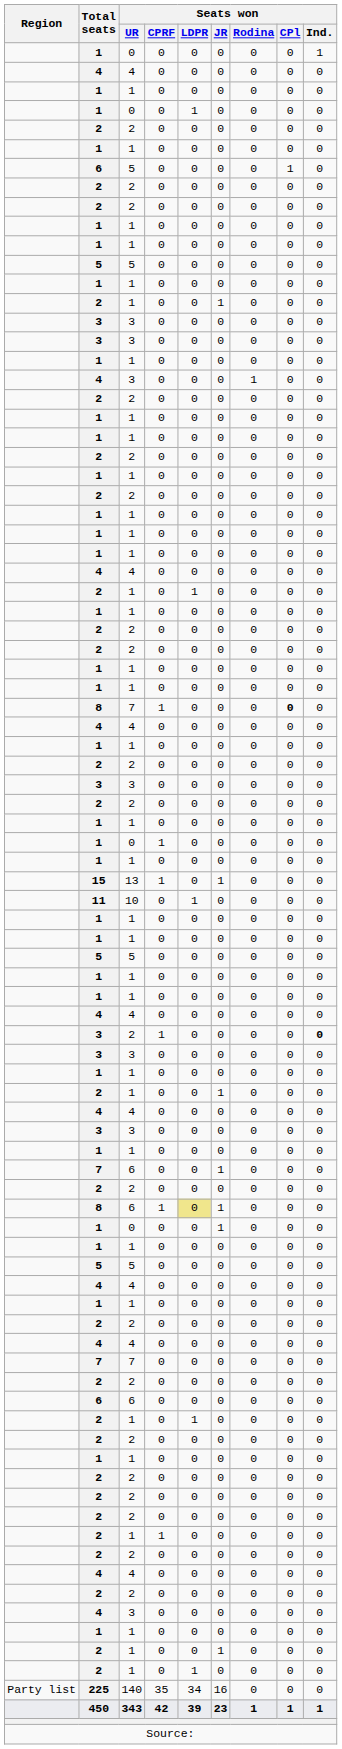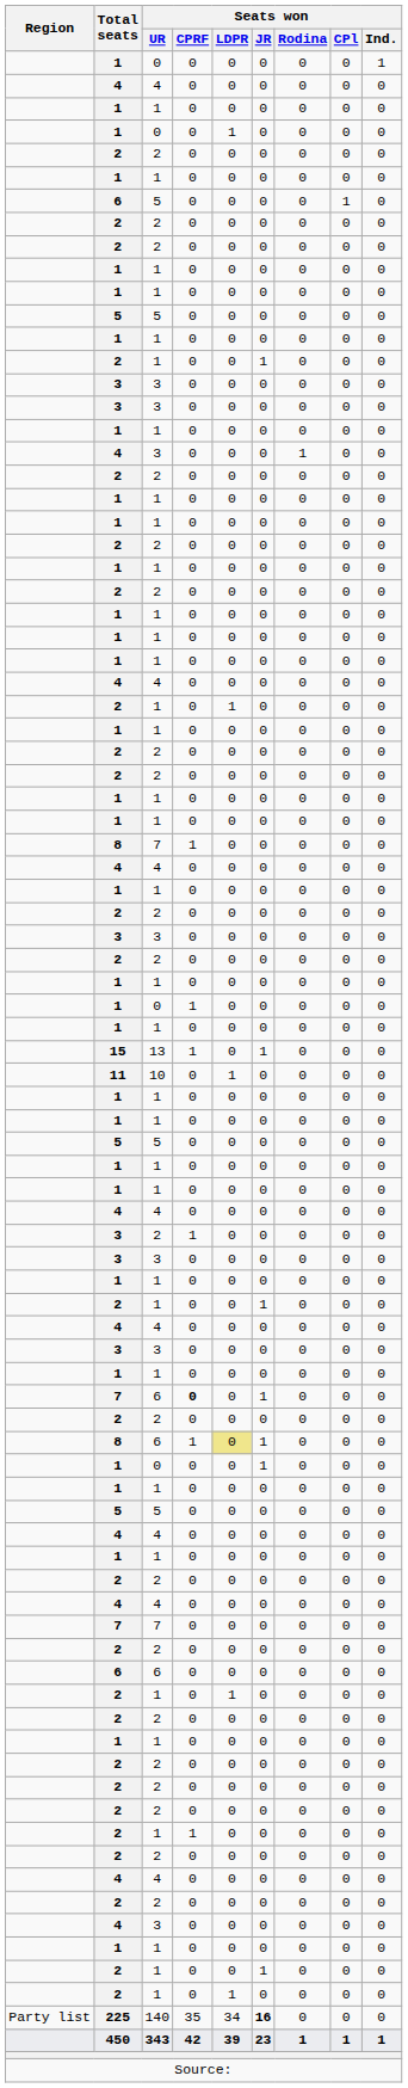8 / 7 | Seats won / CPl: bold -> normal
3 / 2 | Seats won / Ind.: bold -> normal
7 / 6 | Seats won / CPRF: normal -> bold
225 | Seats won / JR: normal -> bold
